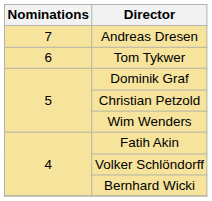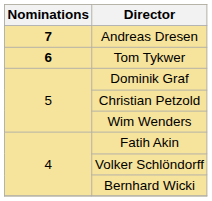Andreas Dresen | Nominations: normal -> bold
Tom Tykwer | Nominations: normal -> bold
